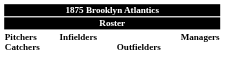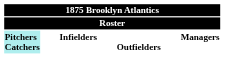Pitchers Catchers | column 1: no background -> paleturquoise background
